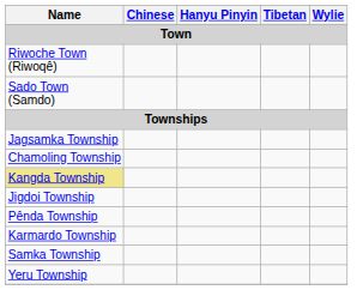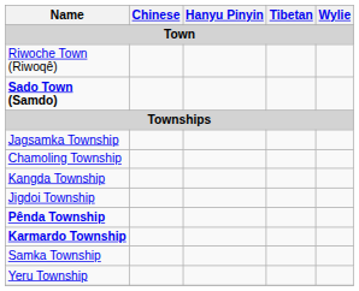Sado Town (Samdo) | Name: normal -> bold
Kangda Township | Name: khaki background -> no background
Pênda Township | Name: normal -> bold
Karmardo Township | Name: normal -> bold
